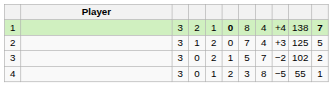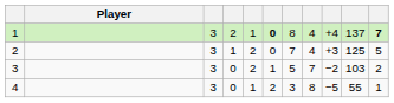row 2 | column 10: 138 -> 137
row 4 | column 10: 102 -> 103
